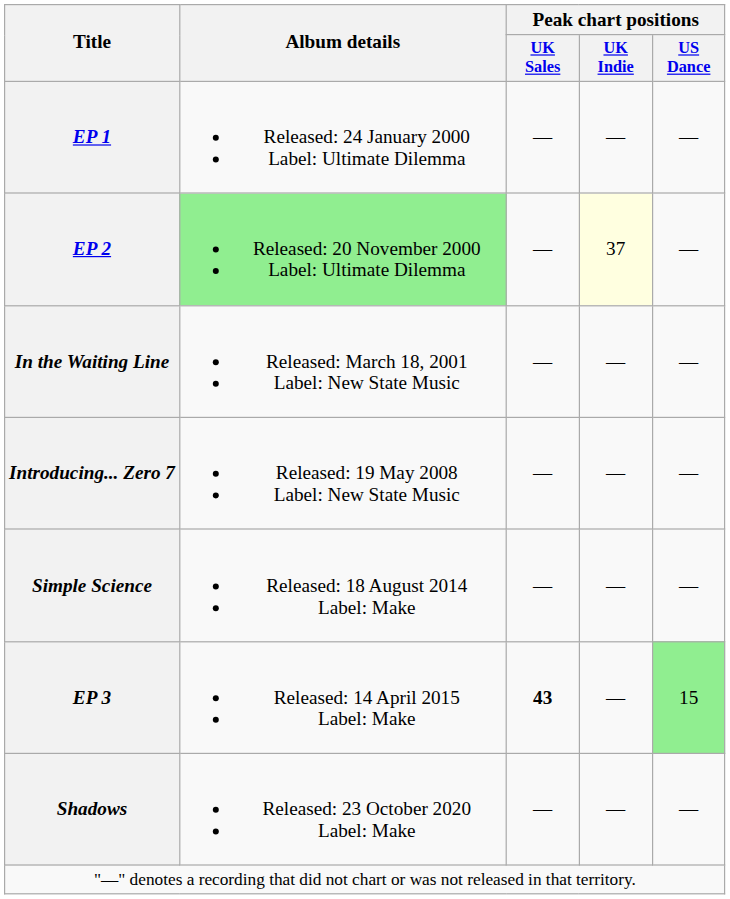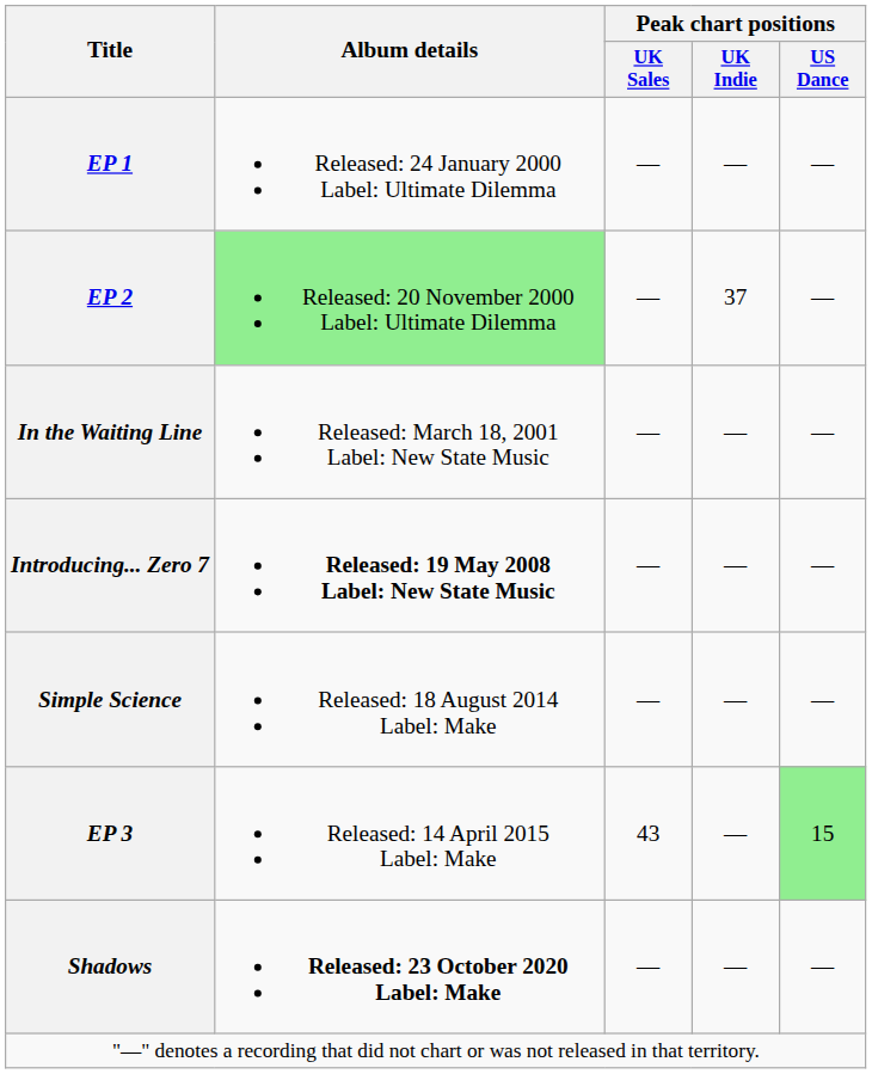EP 2 | Peak chart positions / UK Indie: lightyellow background -> no background
Introducing... Zero 7 | Album details: normal -> bold
EP 3 | Peak chart positions / UK Sales: bold -> normal
Shadows | Album details: normal -> bold
